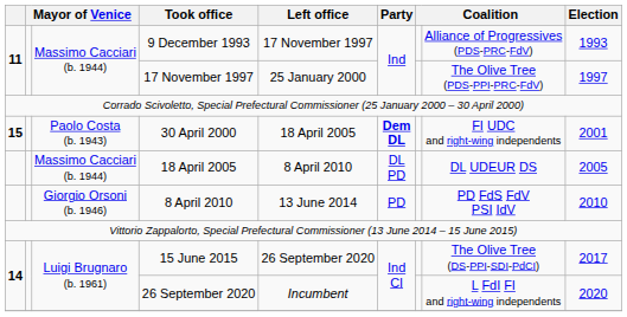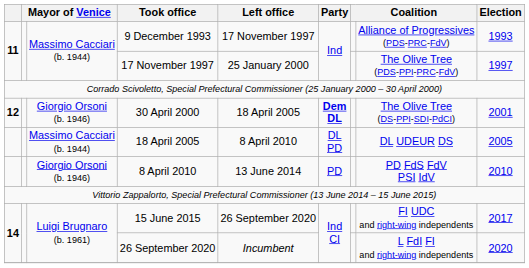30 April 2000 | column 1: 15 -> 12
30 April 2000 | column 3: Paolo Costa (b. 1943) -> Giorgio Orsoni (b. 1946)
30 April 2000 | column 8: FI UDC and right-wing independents -> The Olive Tree (DS-PPI-SDI-PdCI)
15 June 2015 | column 8: The Olive Tree (DS-PPI-SDI-PdCI) -> FI UDC and right-wing independents
